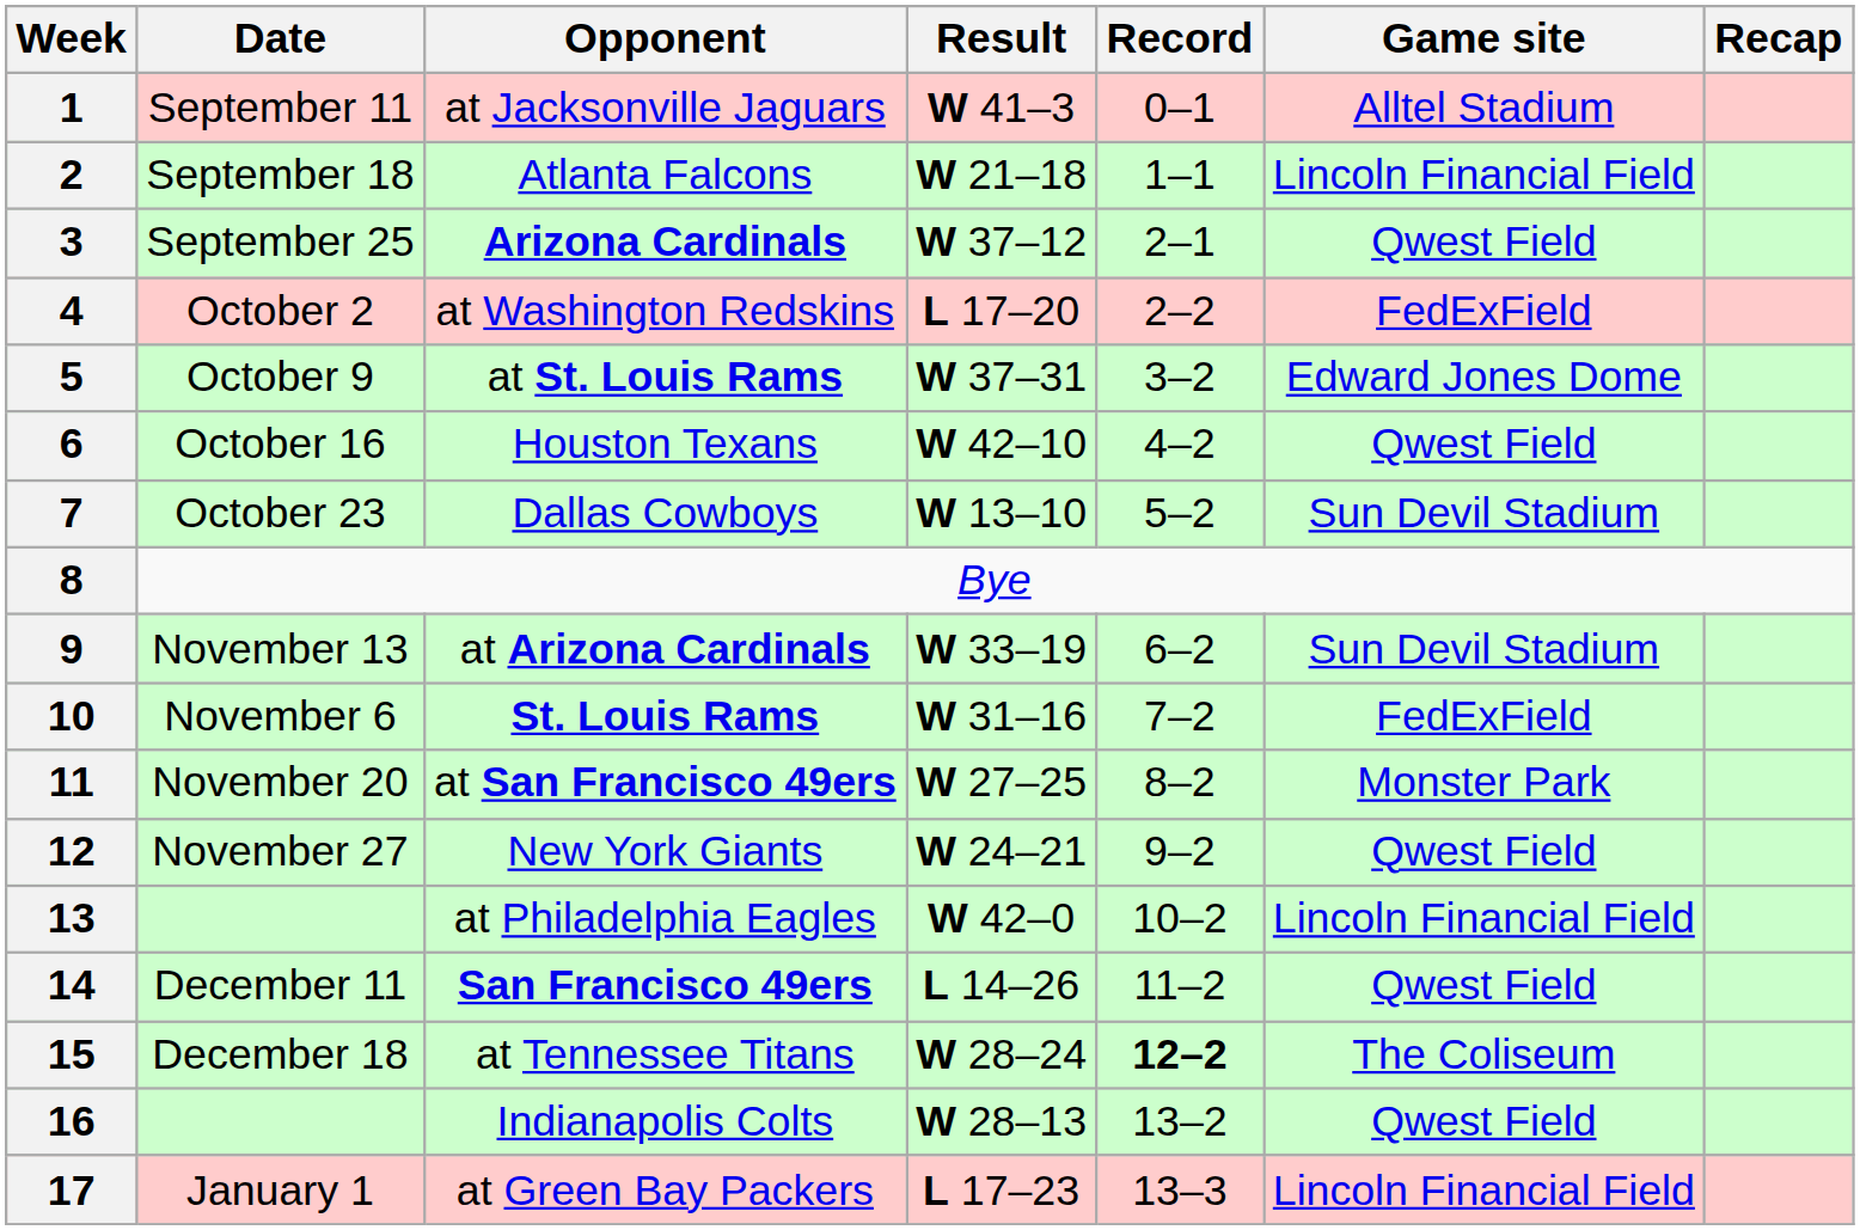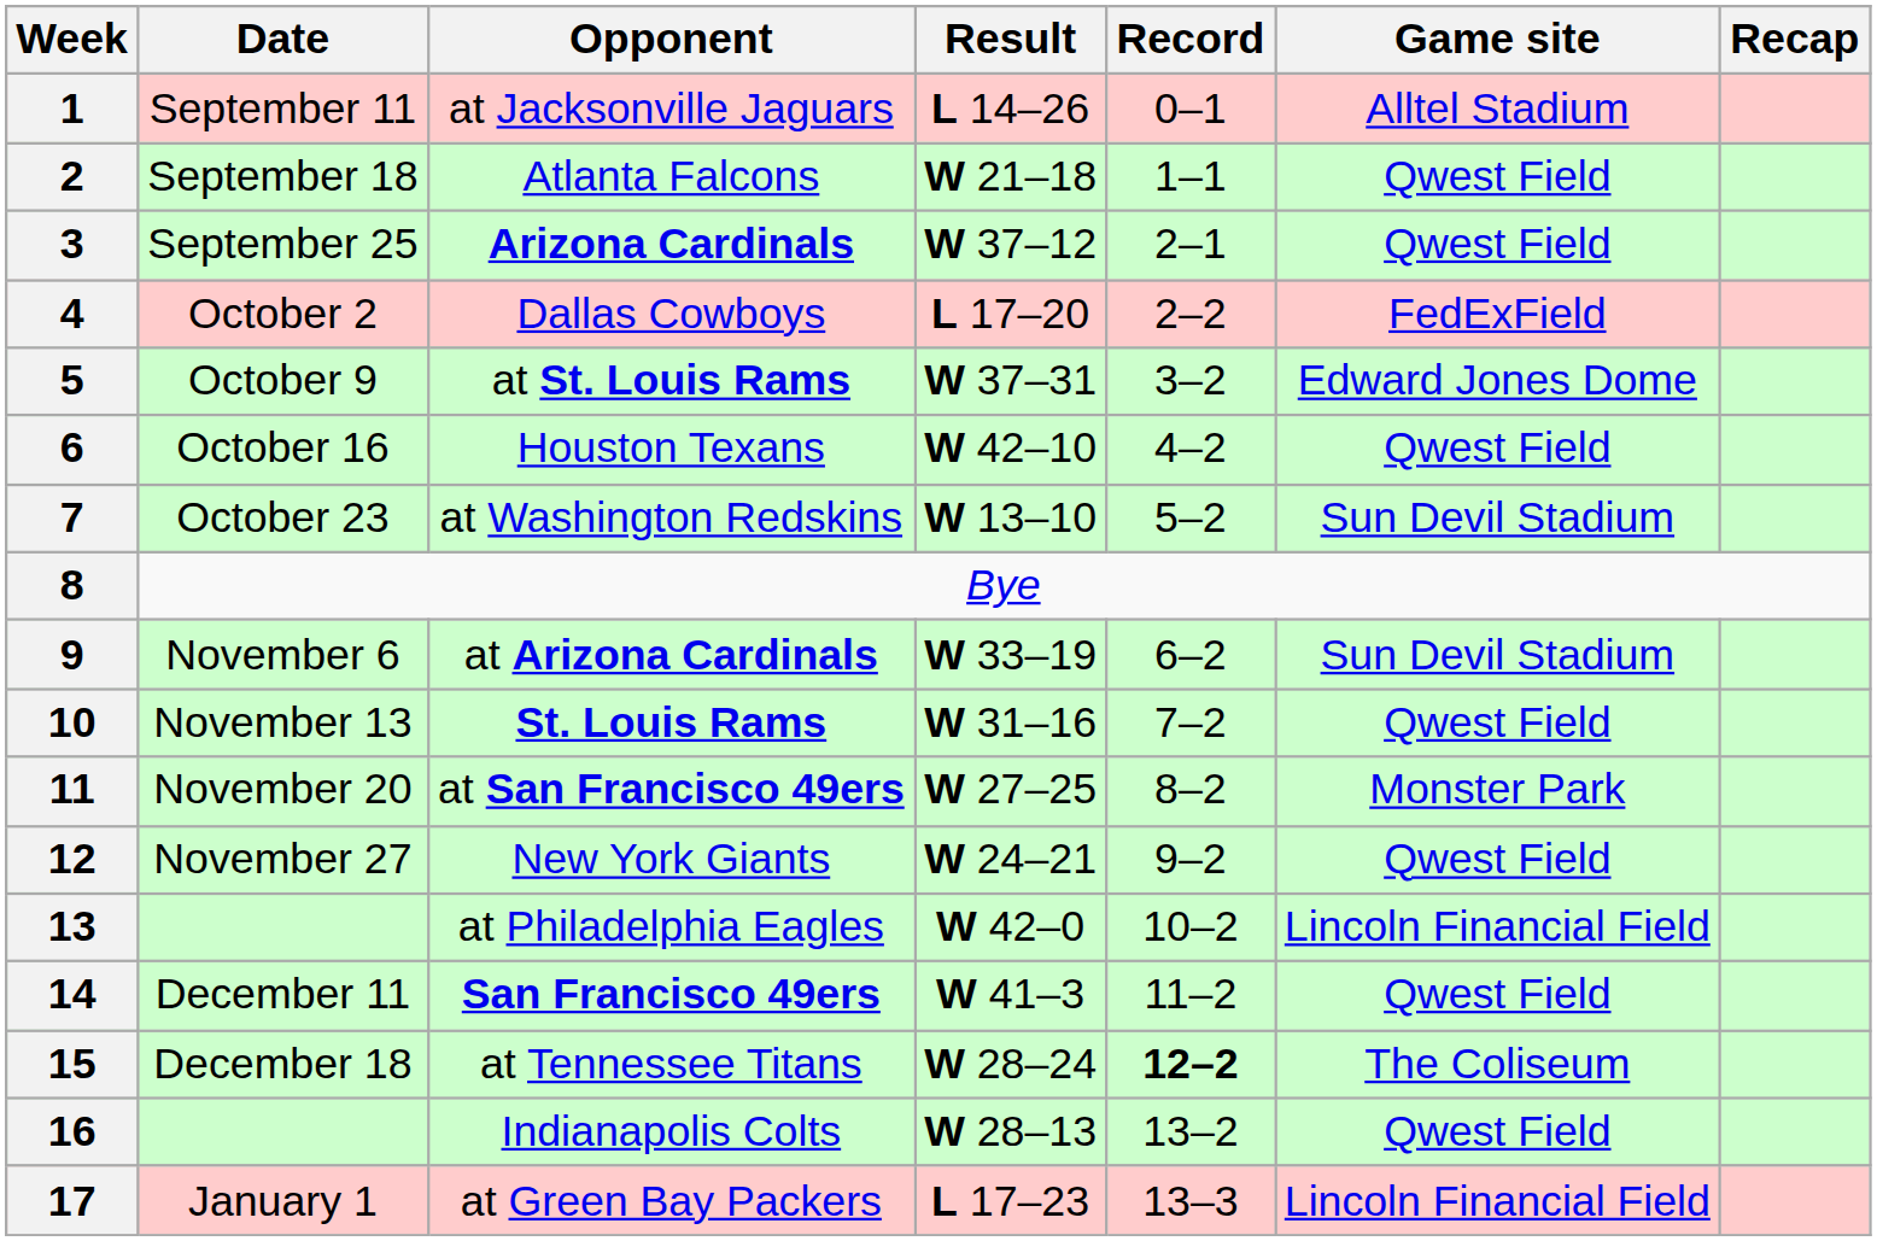1 | Result: W 41–3 -> L 14–26
2 | Game site: Lincoln Financial Field -> Qwest Field
4 | Opponent: at Washington Redskins -> Dallas Cowboys
7 | Opponent: Dallas Cowboys -> at Washington Redskins
9 | Date: November 13 -> November 6
10 | Date: November 6 -> November 13
10 | Game site: FedExField -> Qwest Field
14 | Result: L 14–26 -> W 41–3
